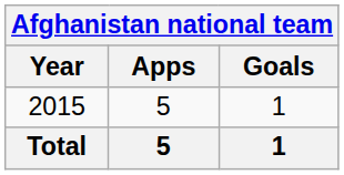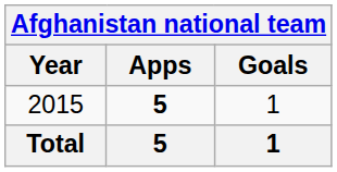2015 | Apps: normal -> bold
